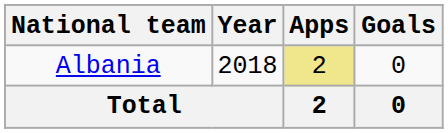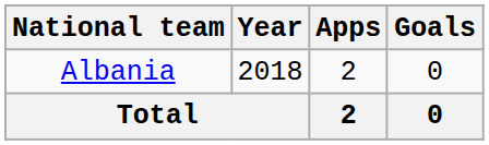Albania | Apps: khaki background -> no background
